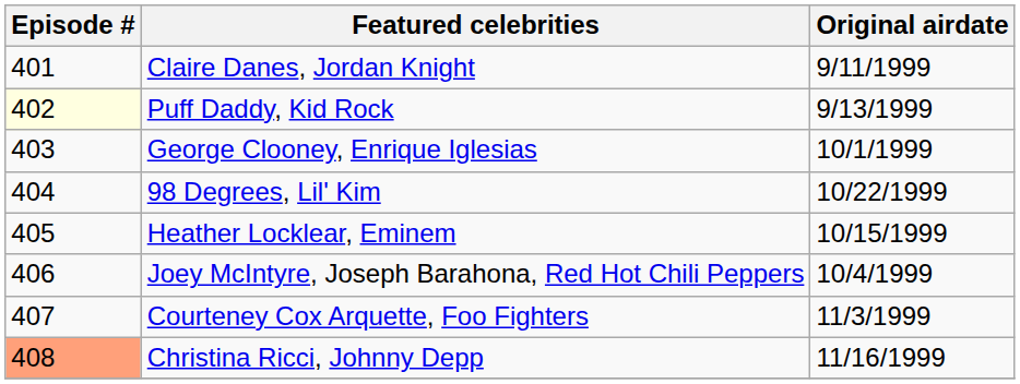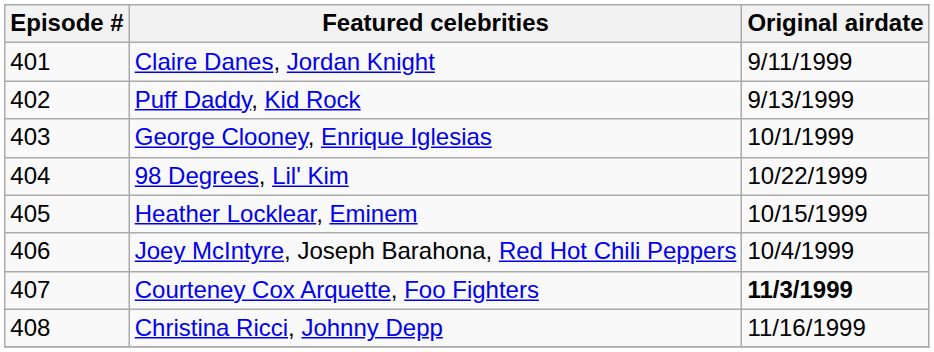Puff Daddy, Kid Rock | Episode #: lightyellow background -> no background
Courteney Cox Arquette, Foo Fighters | Original airdate: normal -> bold
Christina Ricci, Johnny Depp | Episode #: lightsalmon background -> no background
